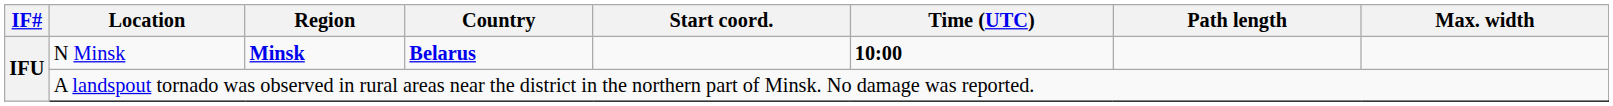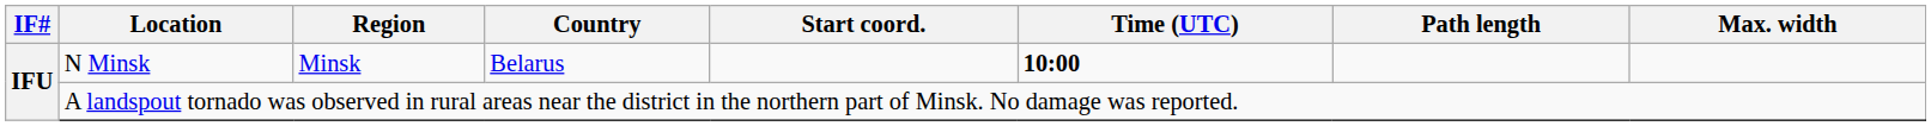N Minsk | Region: bold -> normal
N Minsk | Country: bold -> normal
